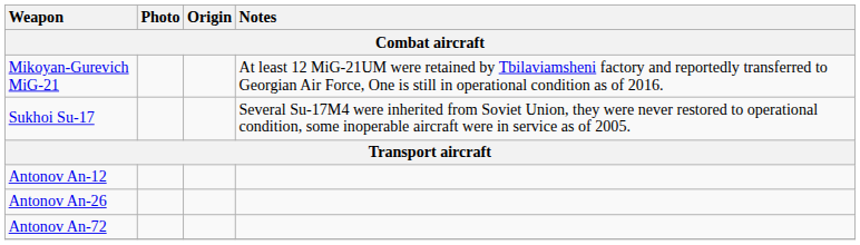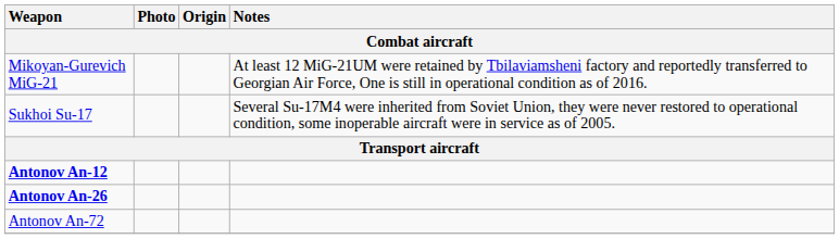Antonov An-12 | Weapon: normal -> bold
Antonov An-26 | Weapon: normal -> bold
